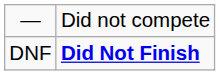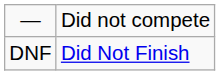DNF | column 2: bold -> normal
